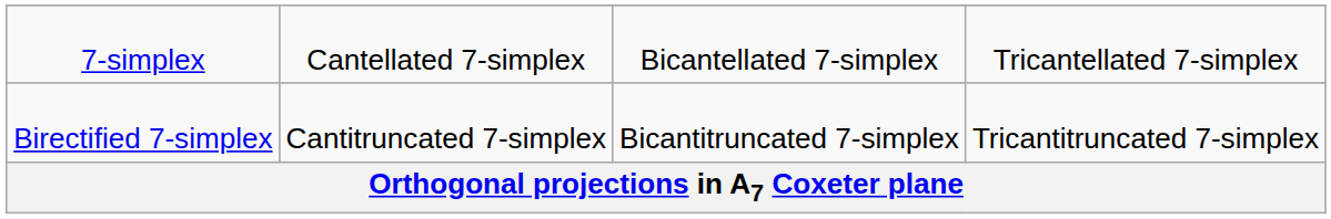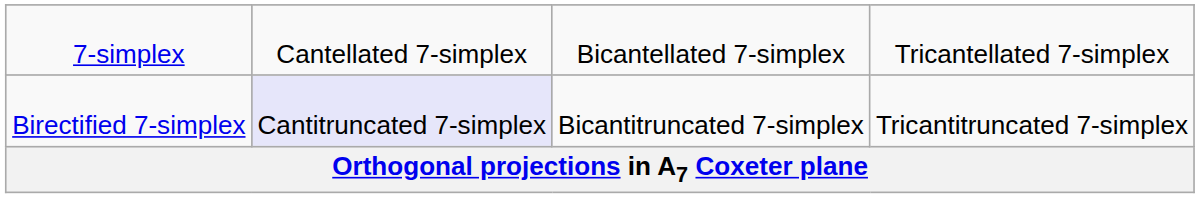Birectified 7-simplex | column 2: no background -> lavender background
